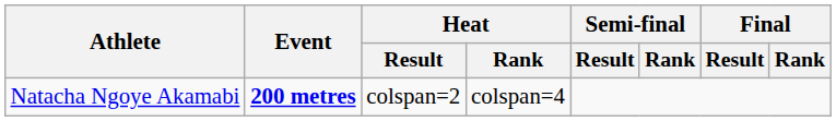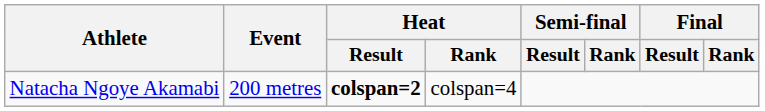Natacha Ngoye Akamabi | Event: bold -> normal
Natacha Ngoye Akamabi | Heat / Result: normal -> bold
